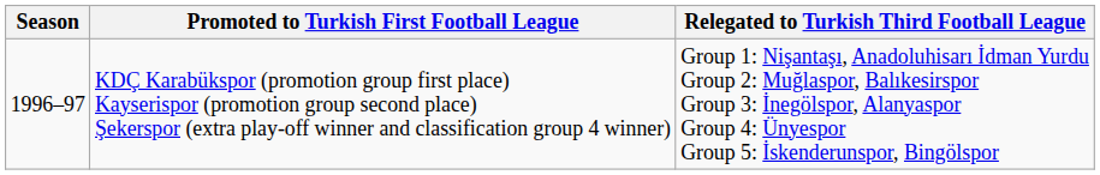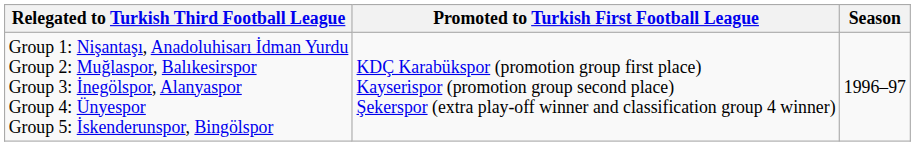columns swapped: Season <-> Relegated to Turkish Third Football League
